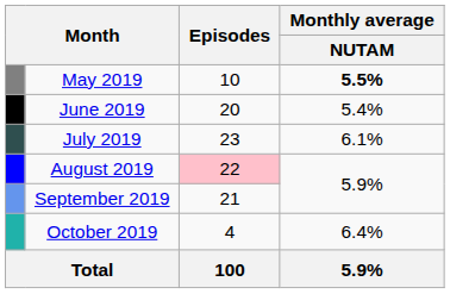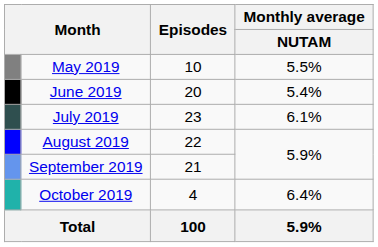May 2019 | Monthly average / NUTAM: bold -> normal
August 2019 | Episodes: pink background -> no background
